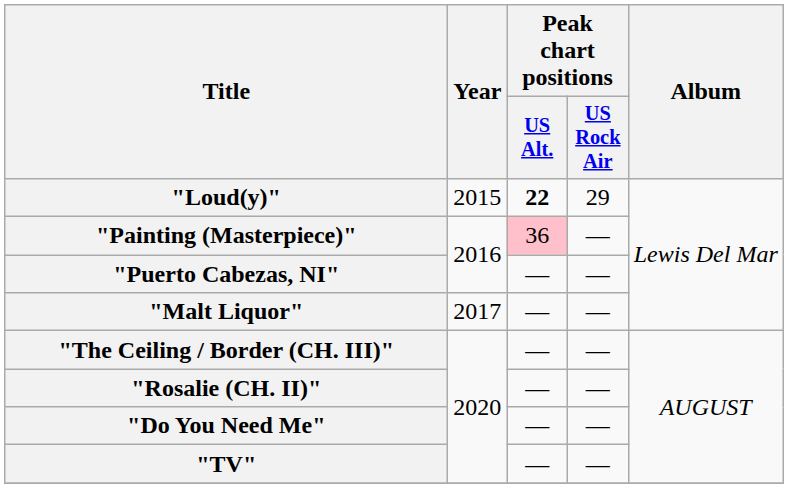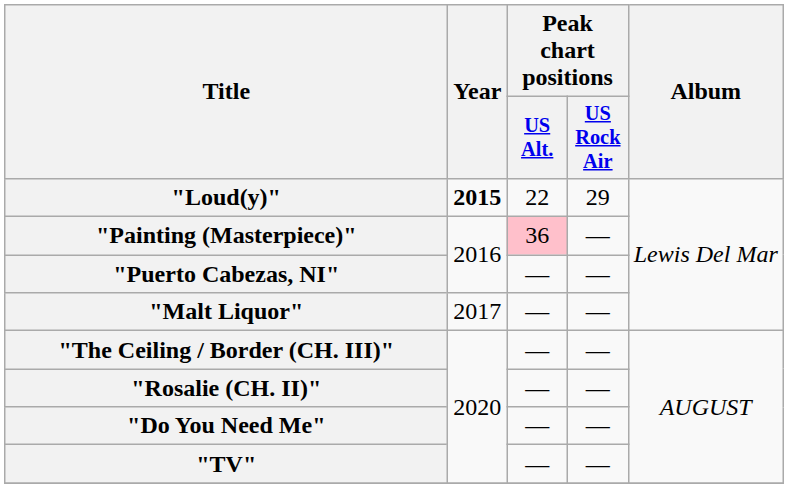"Loud(y)" | Year: normal -> bold
"Loud(y)" | Peak chart positions / US Alt.: bold -> normal
